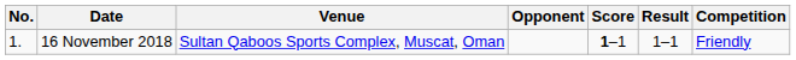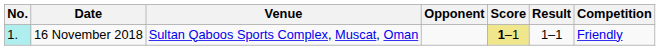16 November 2018 | No.: no background -> paleturquoise background
16 November 2018 | Score: no background -> khaki background
